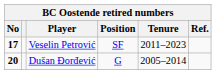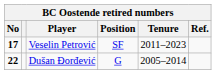Dušan Đorđević | No: 20 -> 22
